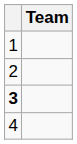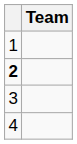2 | column 1: normal -> bold
3 | column 1: bold -> normal
